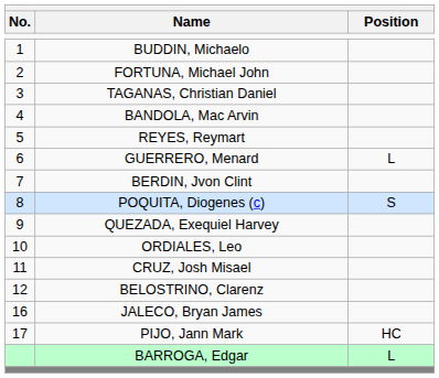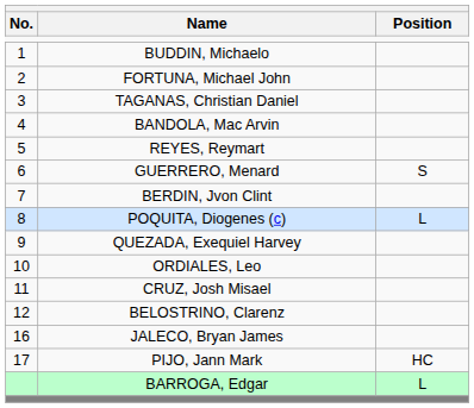GUERRERO, Menard | Position: L -> S
POQUITA, Diogenes (c) | Position: S -> L
